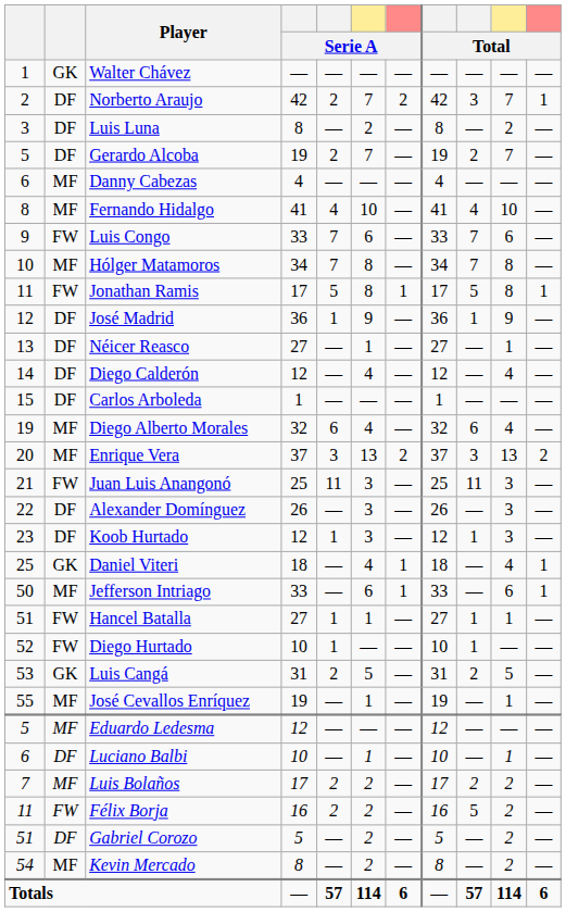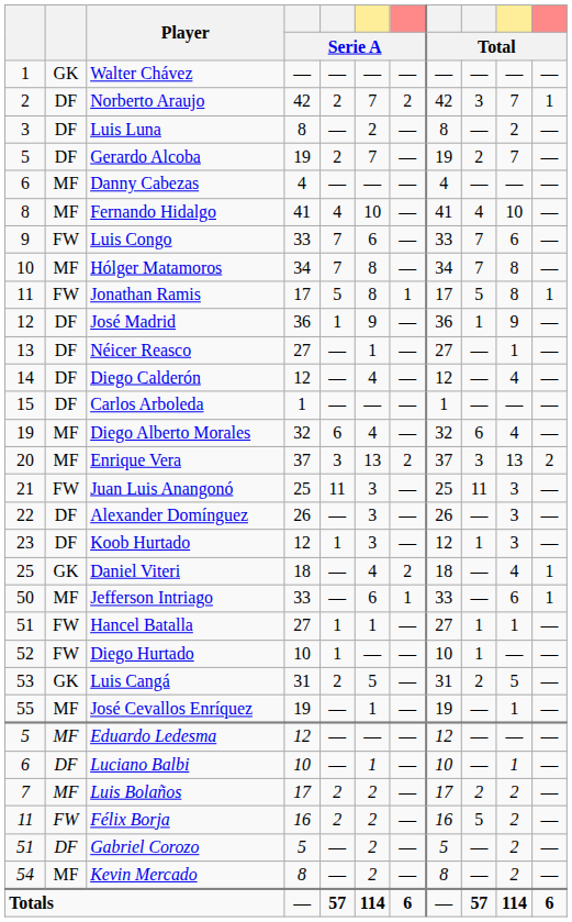Daniel Viteri | column 7: 1 -> 2
